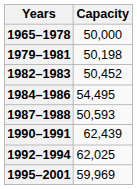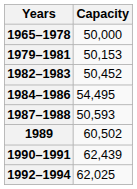1979–1981 | Capacity: 50,198 -> 50,153
+ row: 1989 | 60,502
- row: 1995–2001 | 59,969
